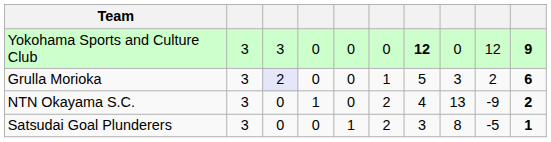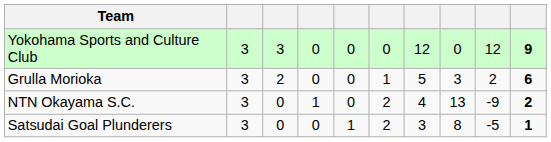Yokohama Sports and Culture Club | column 7: bold -> normal
Grulla Morioka | column 3: lavender background -> no background
